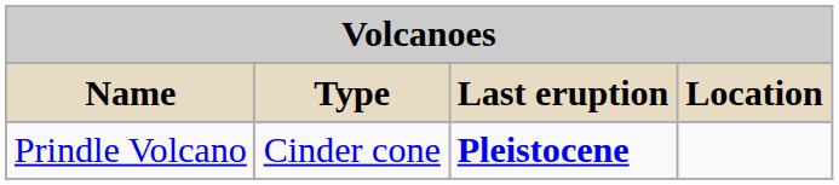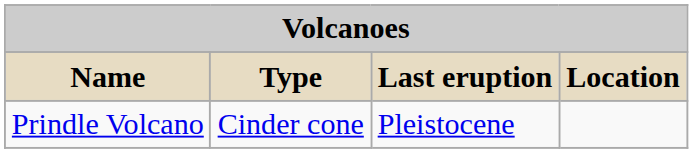Prindle Volcano | Last eruption: bold -> normal
